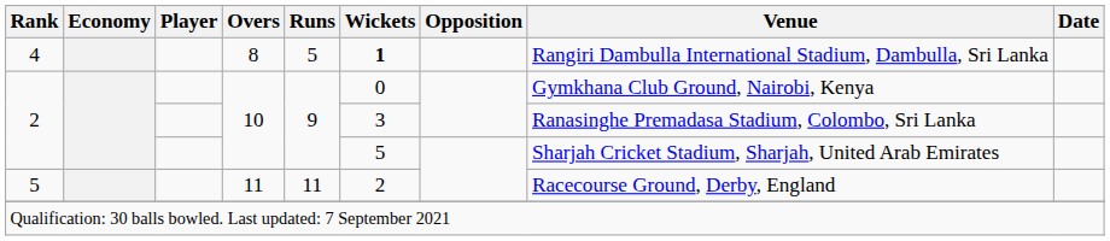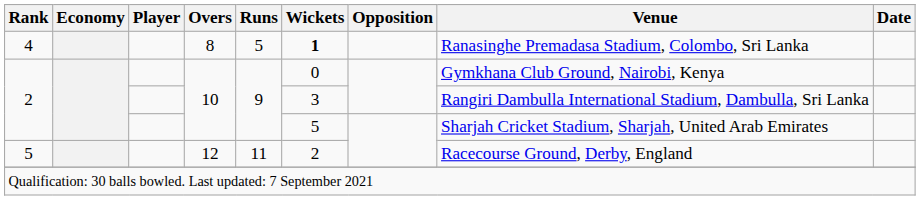row 2 | Venue: Rangiri Dambulla International Stadium, Dambulla, Sri Lanka -> Ranasinghe Premadasa Stadium, Colombo, Sri Lanka
row 4 | Venue: Ranasinghe Premadasa Stadium, Colombo, Sri Lanka -> Rangiri Dambulla International Stadium, Dambulla, Sri Lanka
row 6 | Overs: 11 -> 12
